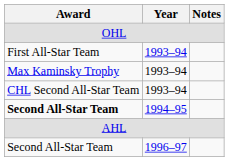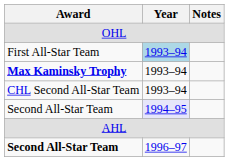First All-Star Team | Year: no background -> lightblue background
Max Kaminsky Trophy | Award: normal -> bold
Second All-Star Team / 1994–95 | Award: bold -> normal
Second All-Star Team / 1994–95 | Year: no background -> lavender background
Second All-Star Team / 1996–97 | Award: normal -> bold
